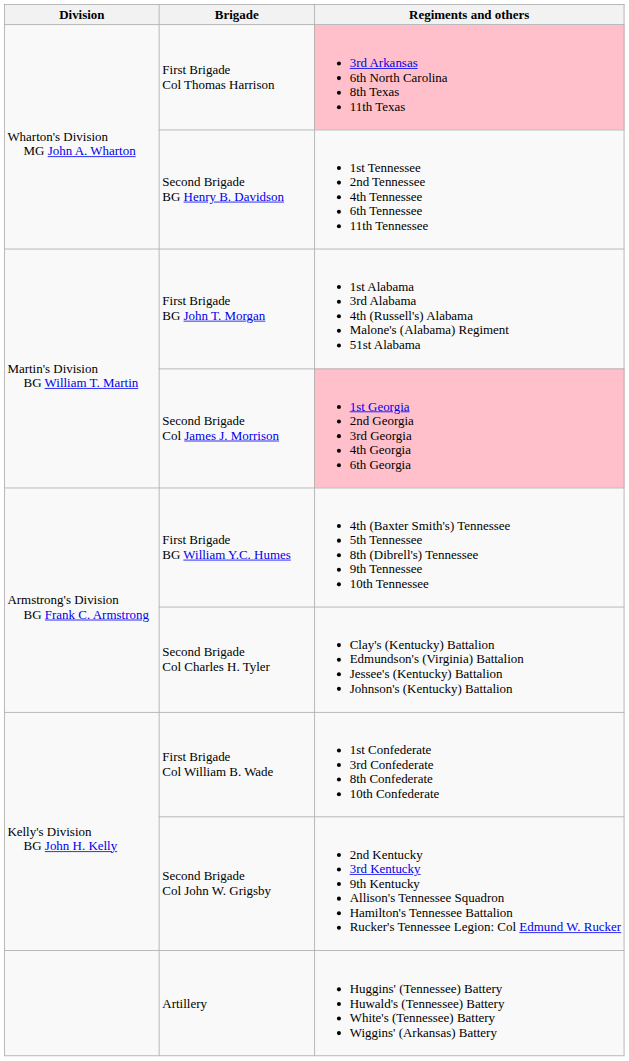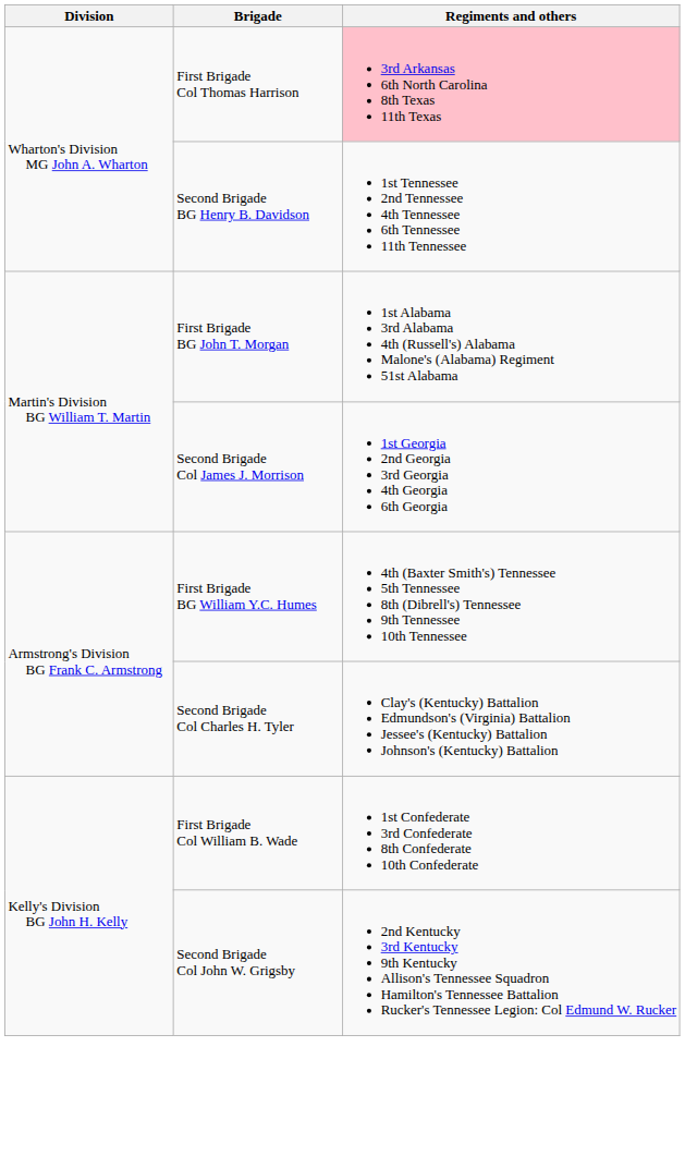Second Brigade Col James J. Morrison | Regiments and others: pink background -> no background
- row: Artillery | Huggins' (Tennessee) Battery Huwald's (Tennessee) Battery White's (Tennessee) Battery Wiggins' (Arkansas) Battery
